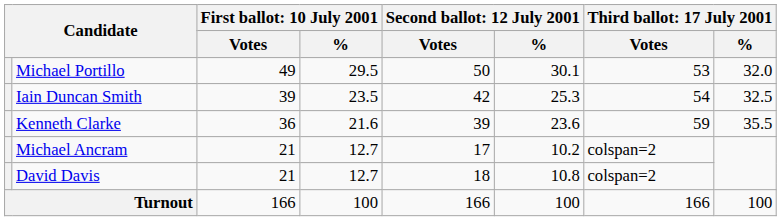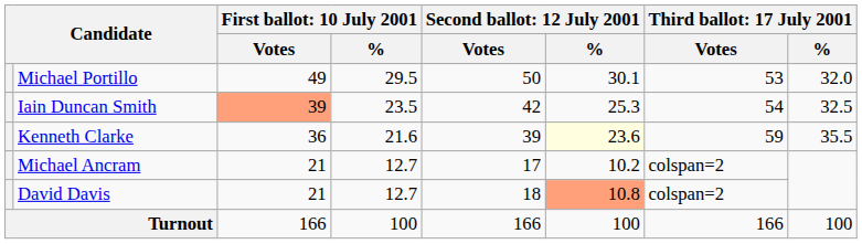Iain Duncan Smith | column 3: no background -> lightsalmon background
Kenneth Clarke | column 6: no background -> lightyellow background
David Davis | column 6: no background -> lightsalmon background
